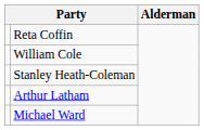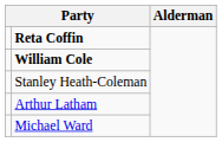Reta Coffin | column 2: normal -> bold
William Cole | column 2: normal -> bold
